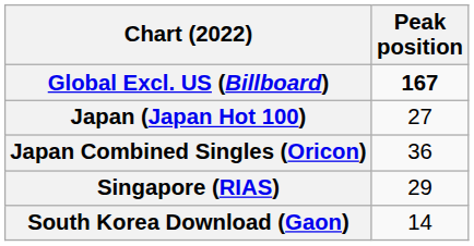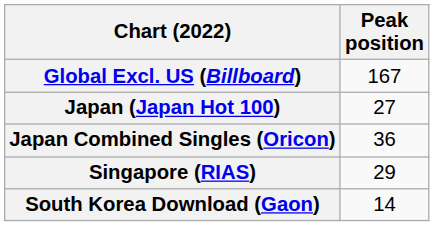Global Excl. US (Billboard) | Peak position: bold -> normal
